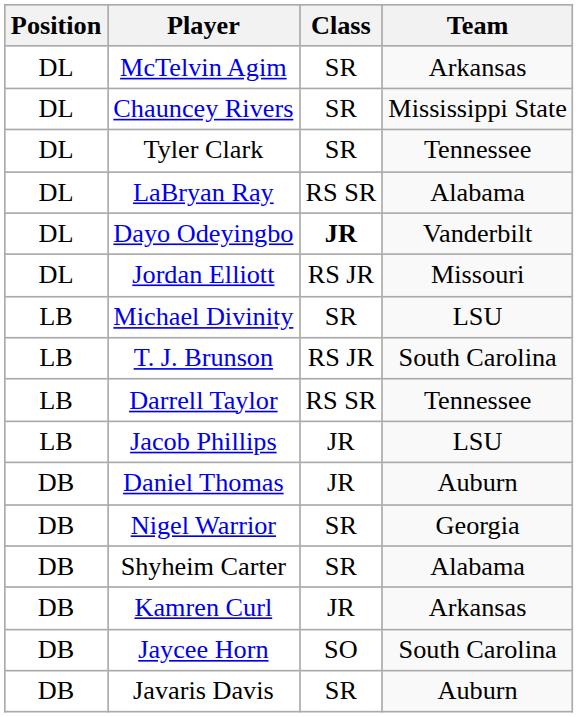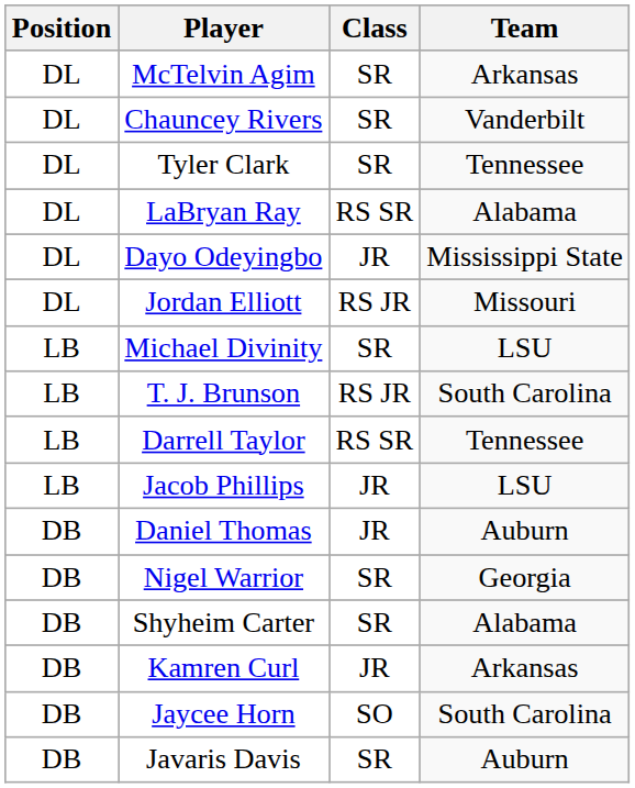Chauncey Rivers | Team: Mississippi State -> Vanderbilt
Dayo Odeyingbo | Class: bold -> normal
Dayo Odeyingbo | Team: Vanderbilt -> Mississippi State
